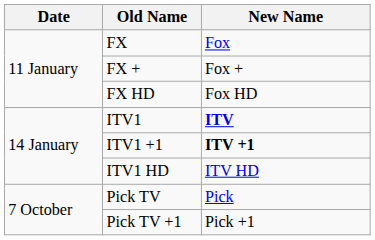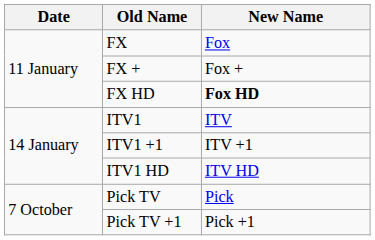FX HD | New Name: normal -> bold
ITV1 | New Name: bold -> normal
ITV1 +1 | New Name: bold -> normal
